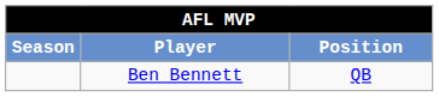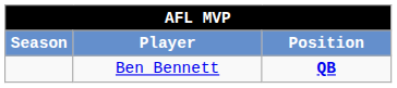Ben Bennett | Position: normal -> bold
